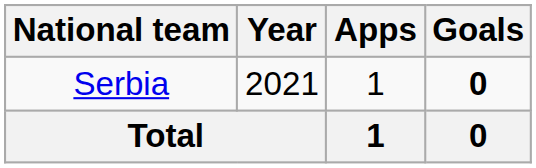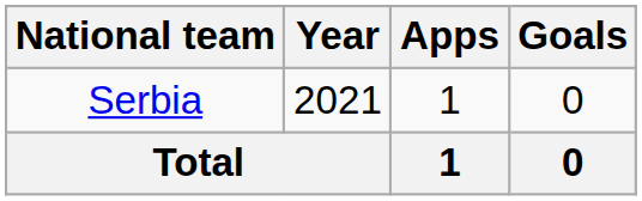Serbia | Goals: bold -> normal
